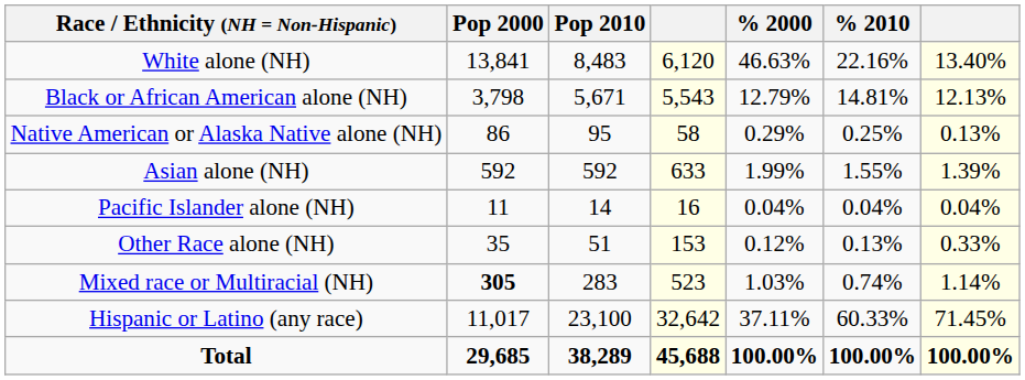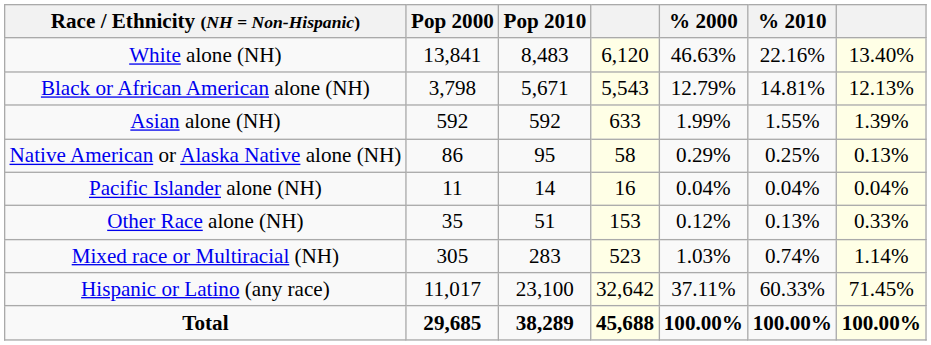rows swapped: Native American or Alaska Native alone (NH) <-> Asian alone (NH)
Mixed race or Multiracial (NH) | Pop 2000: bold -> normal
